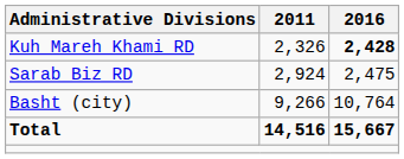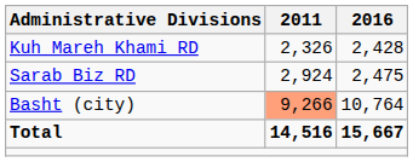Kuh Mareh Khami RD | 2016: bold -> normal
Basht (city) | 2011: no background -> lightsalmon background
